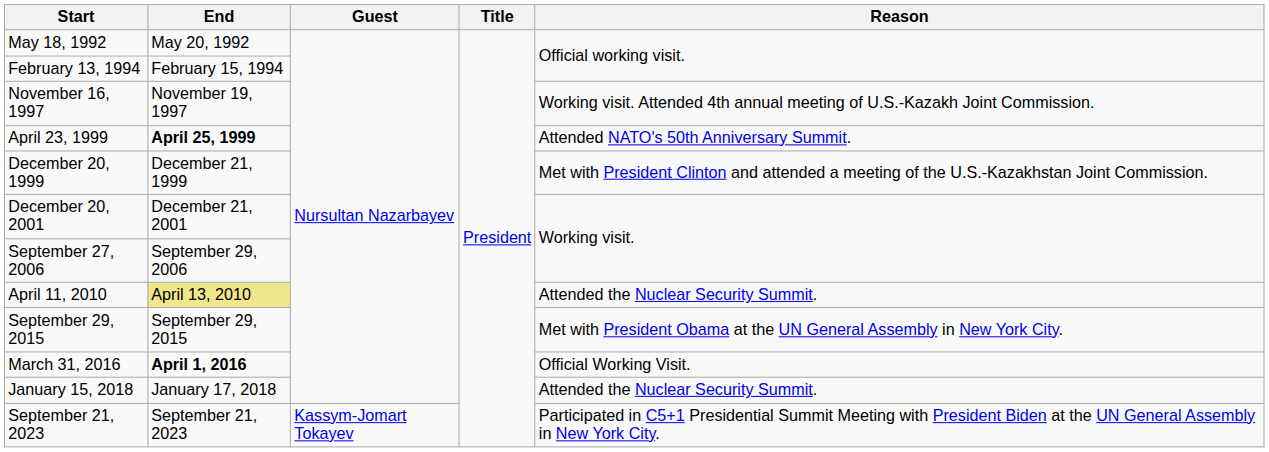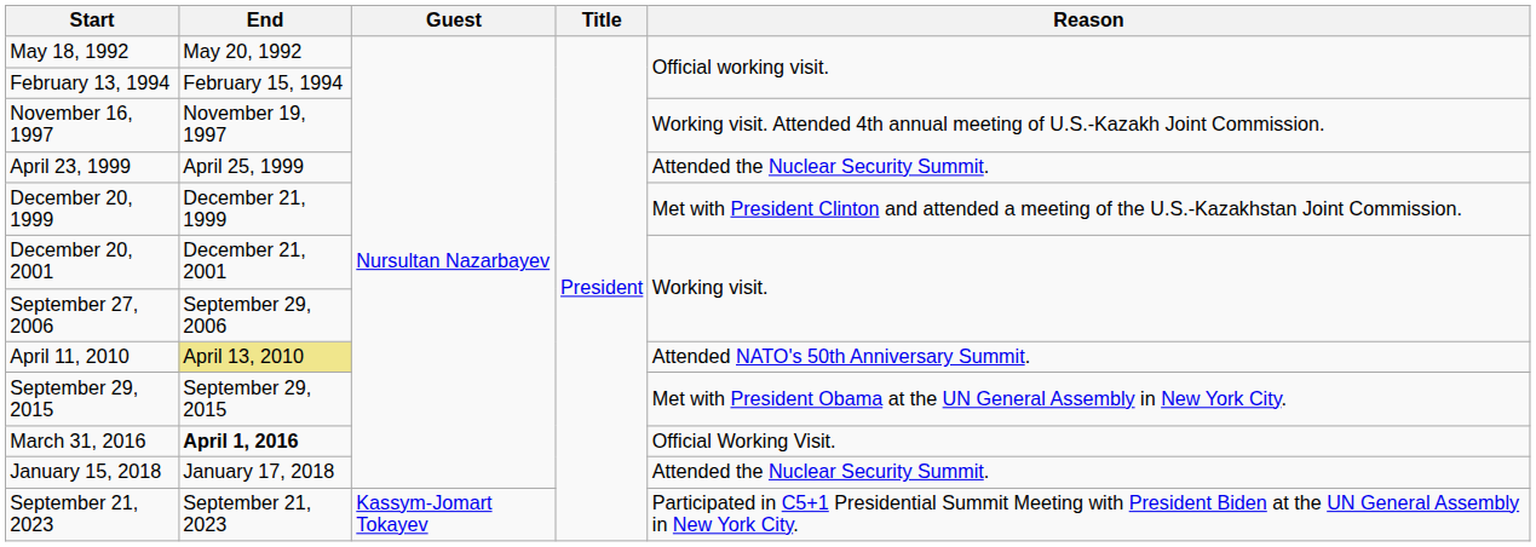April 23, 1999 | End: bold -> normal
April 23, 1999 | Reason: Attended NATO's 50th Anniversary Summit. -> Attended the Nuclear Security Summit.
April 11, 2010 | Reason: Attended the Nuclear Security Summit. -> Attended NATO's 50th Anniversary Summit.
